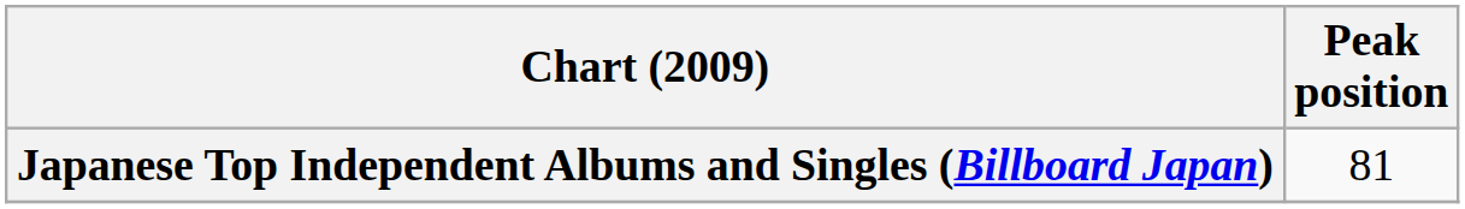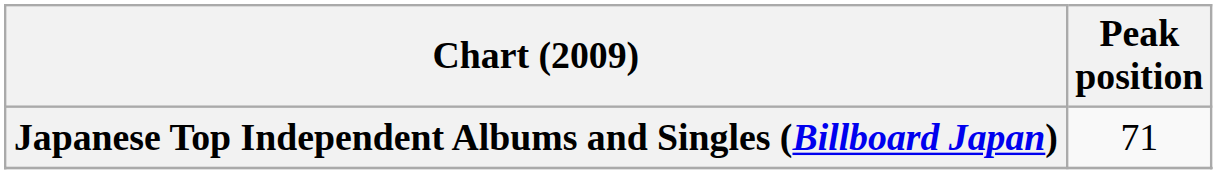row 2 | Peak position: 81 -> 71
